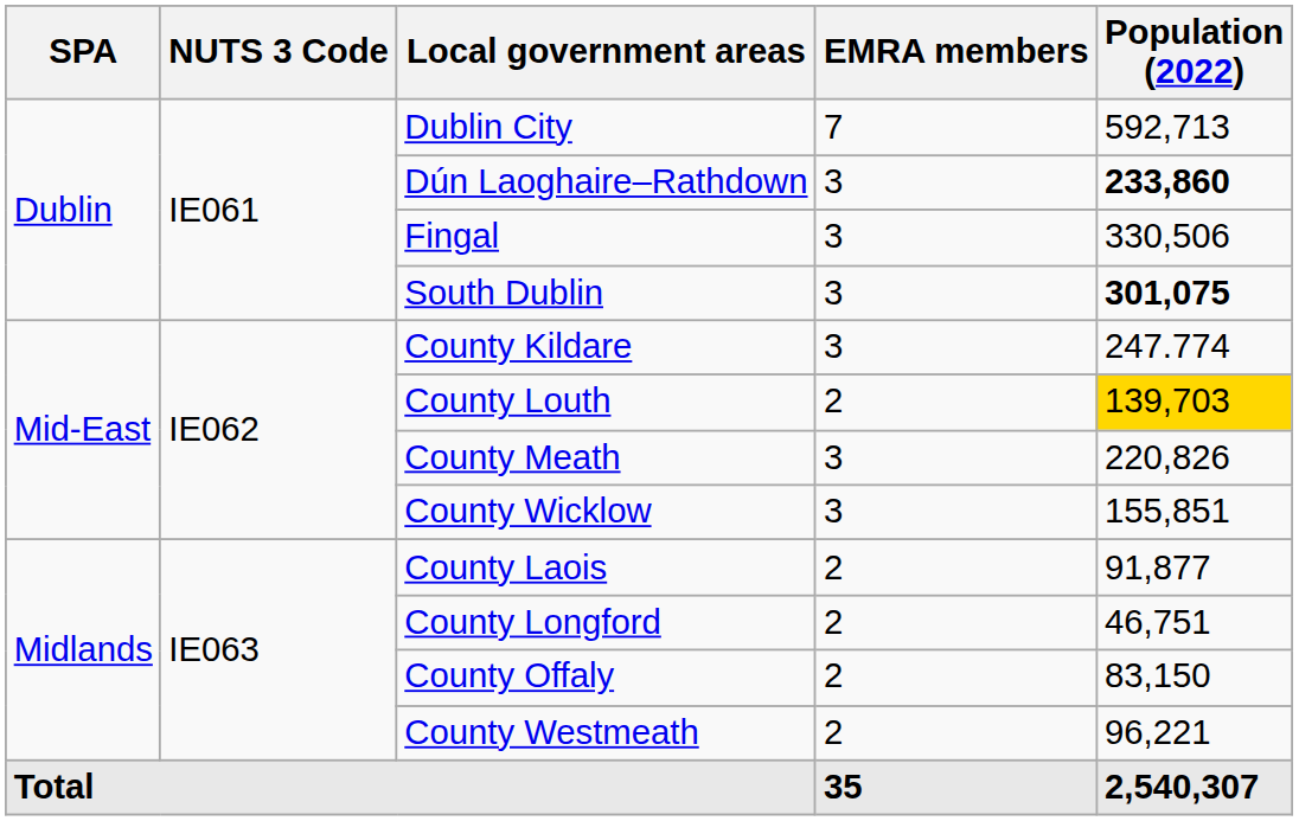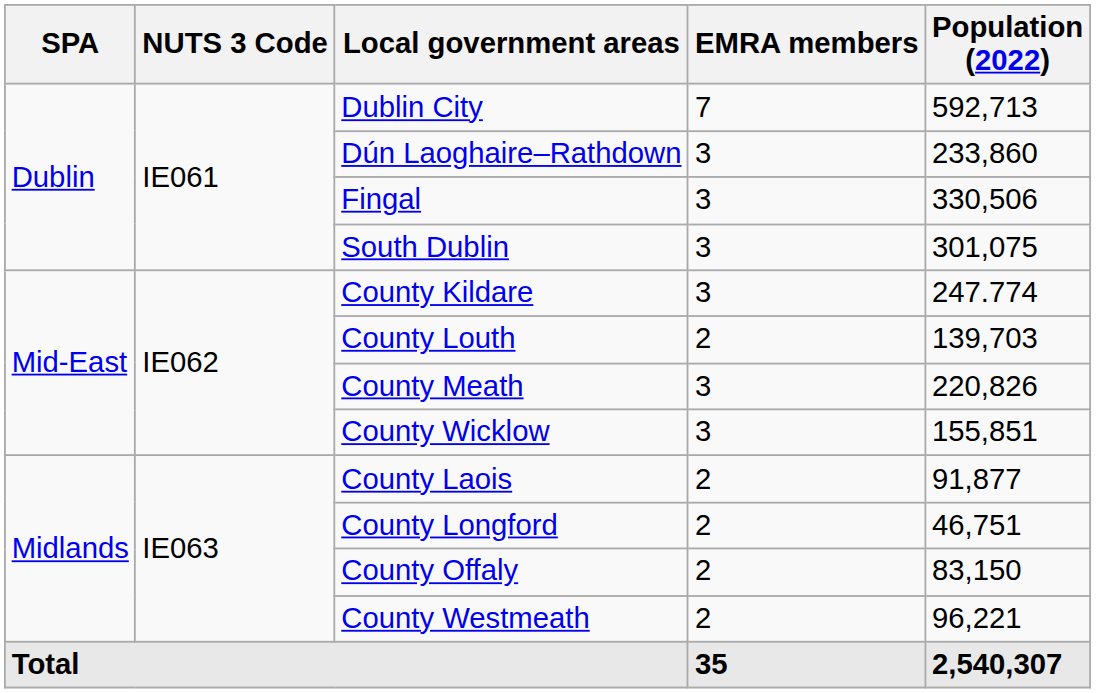Dún Laoghaire–Rathdown | Population (2022): bold -> normal
South Dublin | Population (2022): bold -> normal
County Louth | Population (2022): gold background -> no background
